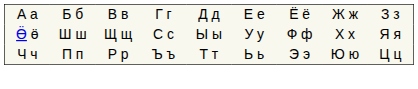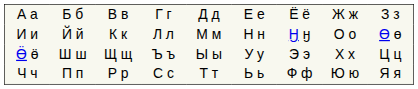+ row: И и | Й й | К к | Л л | М м | Н н | Ӈ ӈ | О о | Ө ө
Ӫ ӫ | column 4: С с -> Ъ ъ
Ӫ ӫ | column 7: Ф ф -> Э э
Ӫ ӫ | column 9: Я я -> Ц ц
Ч ч | column 4: Ъ ъ -> С с
Ч ч | column 7: Э э -> Ф ф
Ч ч | column 9: Ц ц -> Я я
